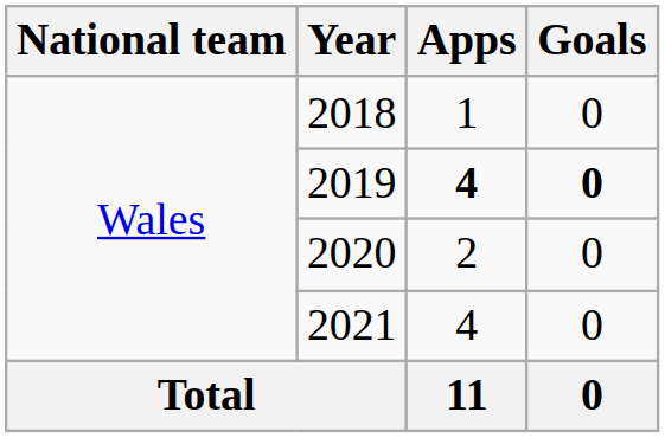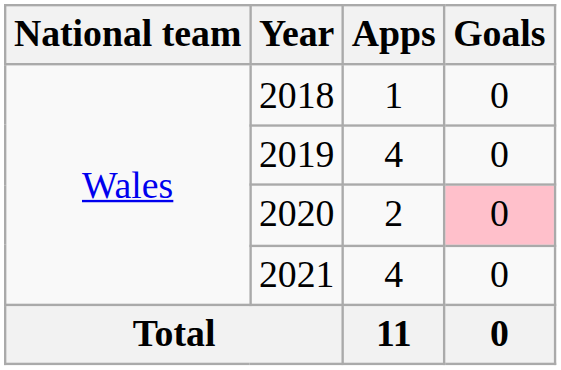2019 | Apps: bold -> normal
2019 | Goals: bold -> normal
2020 | Goals: no background -> pink background
